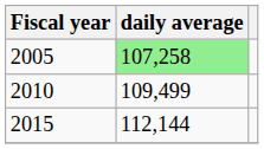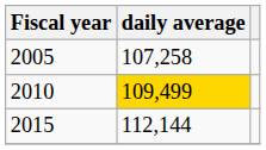2005 | daily average: lightgreen background -> no background
2010 | daily average: no background -> gold background
